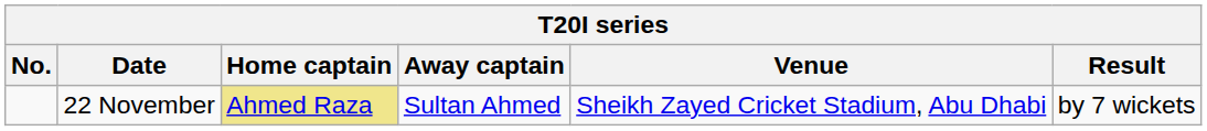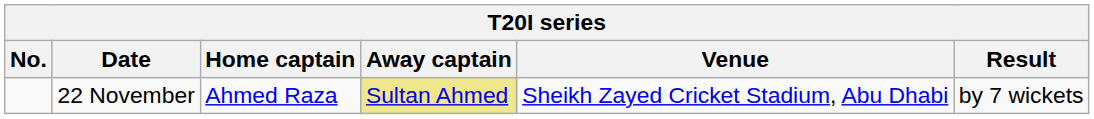22 November | Home captain: khaki background -> no background
22 November | Away captain: no background -> khaki background
